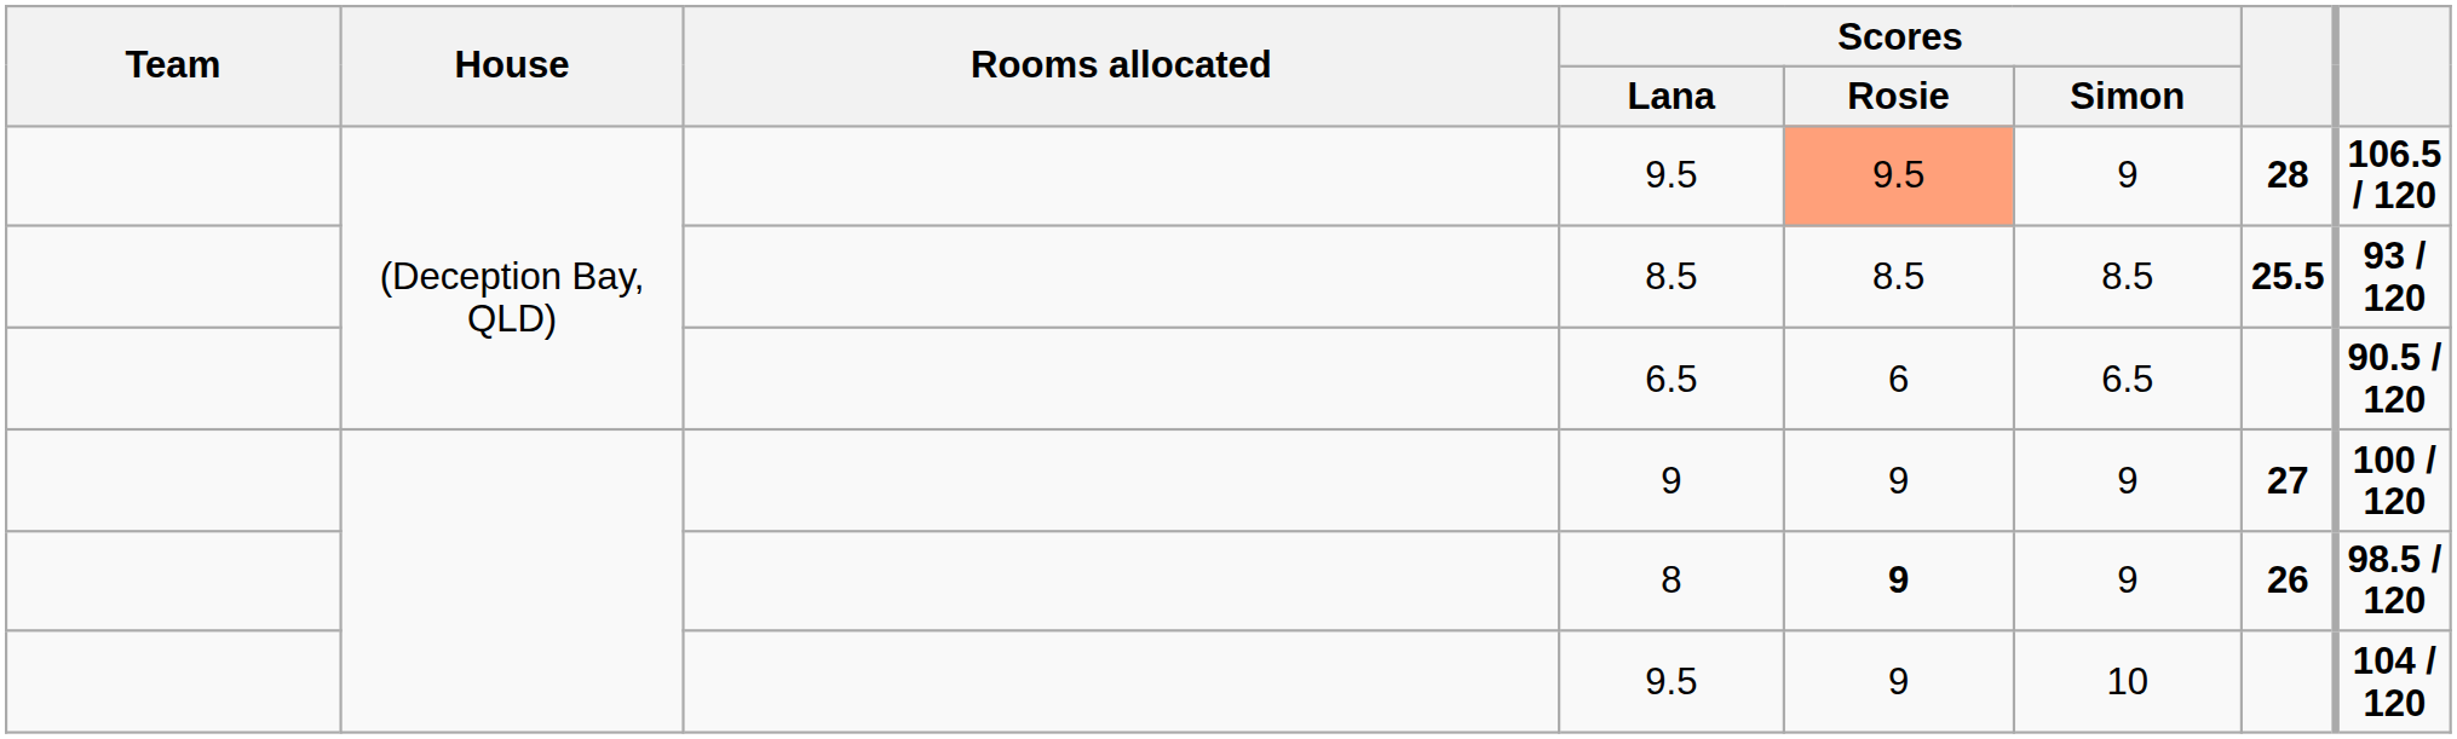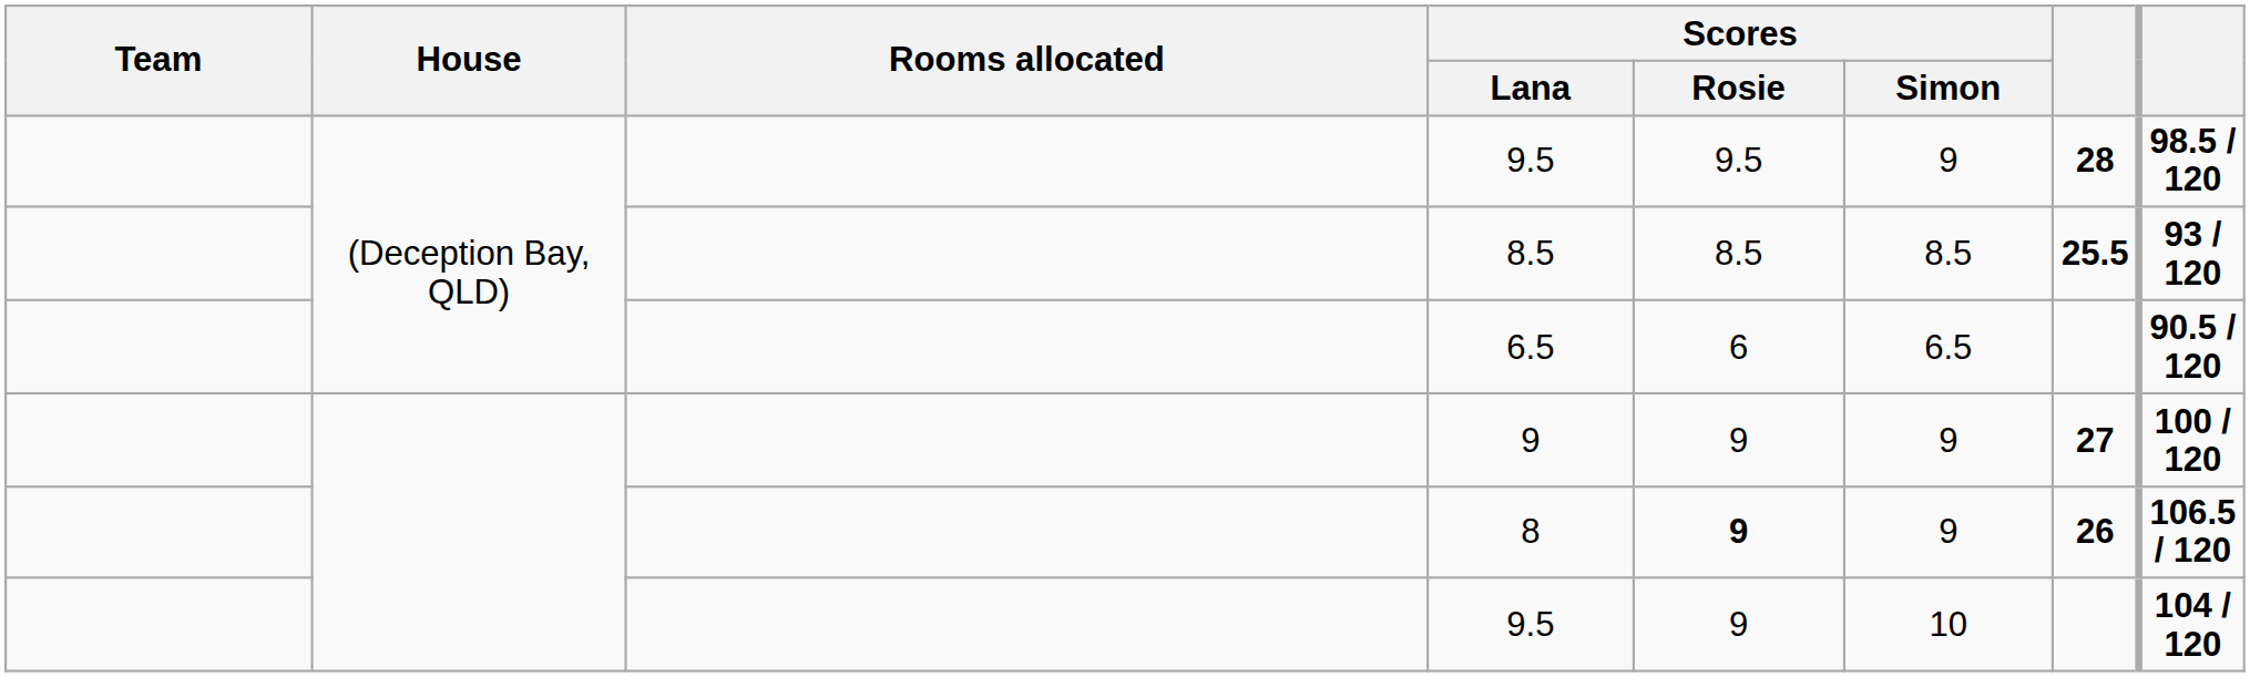(Deception Bay, QLD) / 9.5 | Scores / Rosie: lightsalmon background -> no background
(Deception Bay, QLD) / 9.5 | column 8: 106.5 / 120 -> 98.5 / 120
8 | column 8: 98.5 / 120 -> 106.5 / 120
